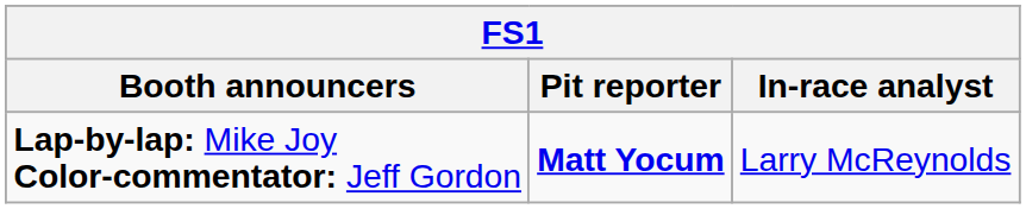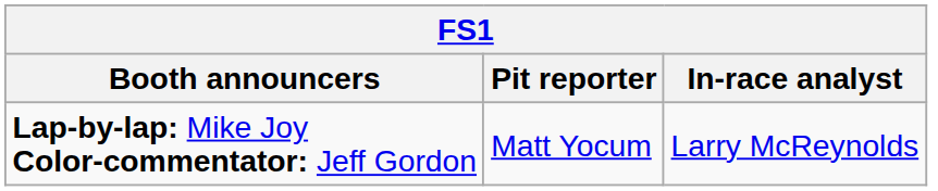Lap-by-lap: Mike Joy Color-commentator: Jeff Gordon | Pit reporter: bold -> normal
